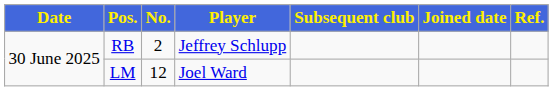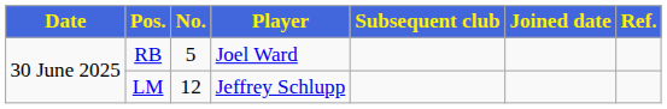RB | No.: 2 -> 5
RB | Player: Jeffrey Schlupp -> Joel Ward
LM | Player: Joel Ward -> Jeffrey Schlupp
